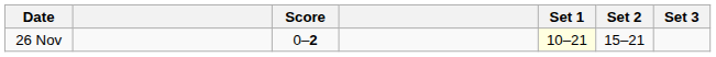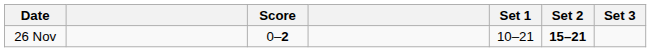26 Nov | Set 1: lightyellow background -> no background
26 Nov | Set 2: normal -> bold
